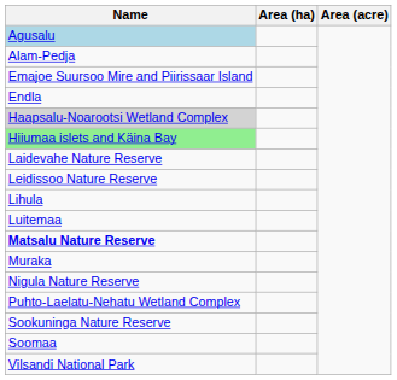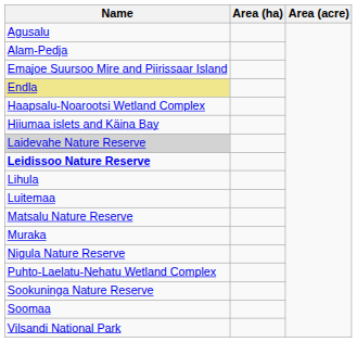Agusalu | Name: lightblue background -> no background
Endla | Name: no background -> khaki background
Haapsalu-Noarootsi Wetland Complex | Name: lightgrey background -> no background
Hiiumaa islets and Käina Bay | Name: lightgreen background -> no background
Laidevahe Nature Reserve | Name: no background -> lightgrey background
Leidissoo Nature Reserve | Name: normal -> bold
Matsalu Nature Reserve | Name: bold -> normal
